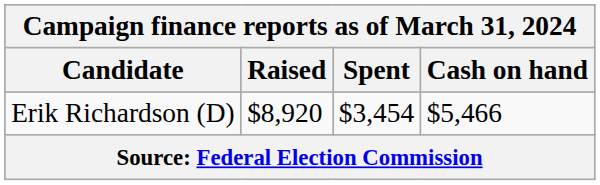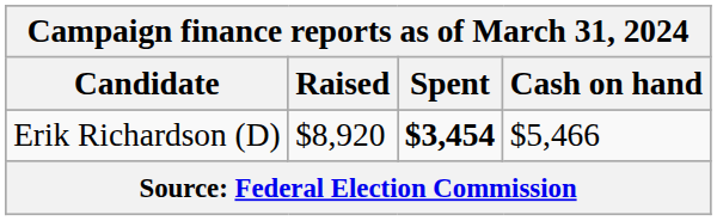Erik Richardson (D) | Spent: normal -> bold
